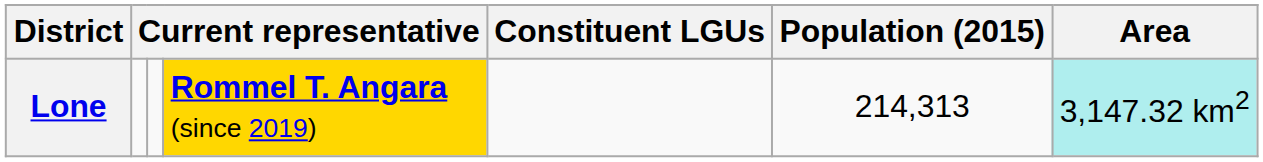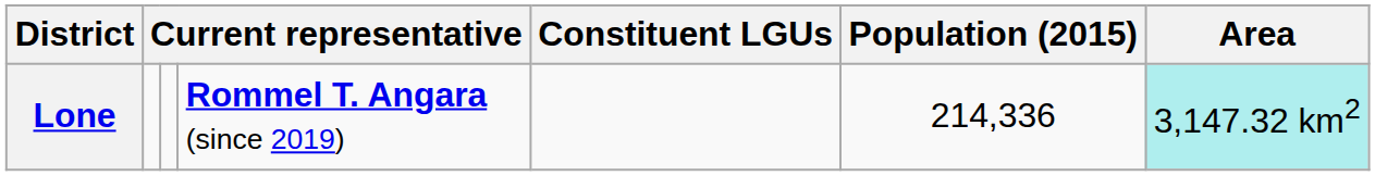Lone | column 4: gold background -> no background
Lone | Population (2015): 214,313 -> 214,336
